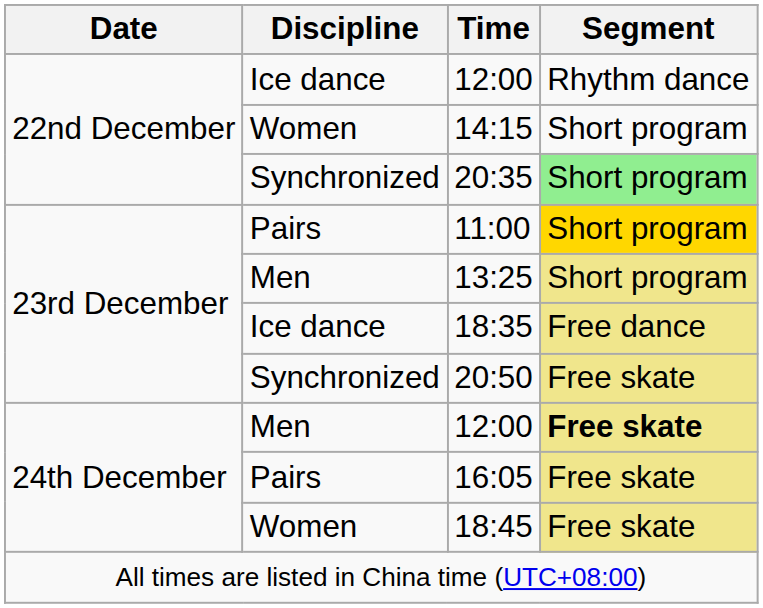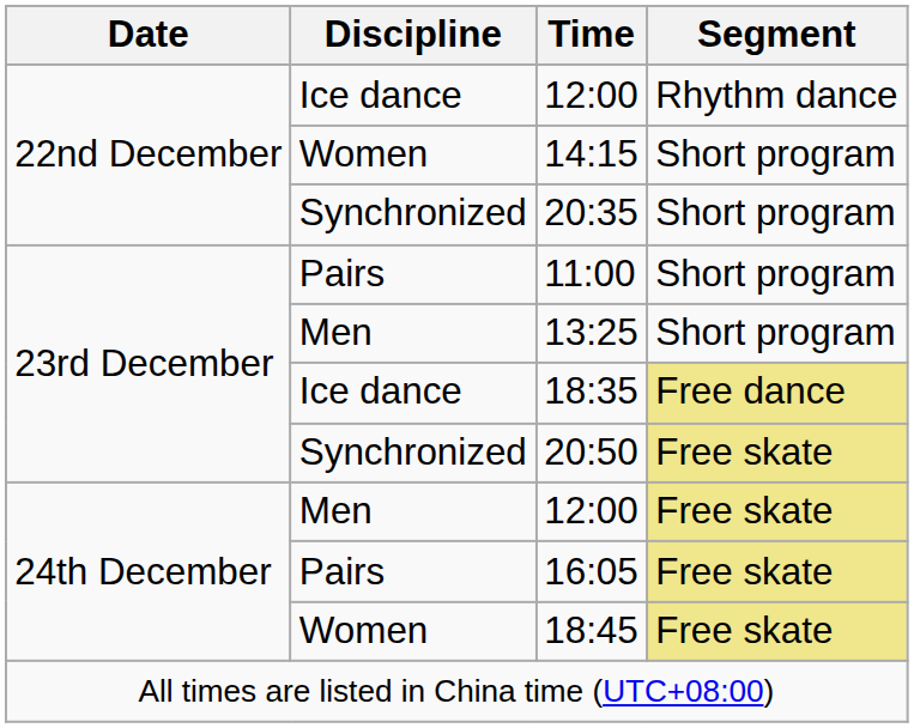20:35 | Segment: lightgreen background -> no background
11:00 | Segment: gold background -> no background
13:25 | Segment: khaki background -> no background
Men / 12:00 | Segment: bold -> normal
